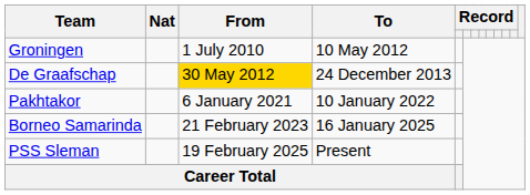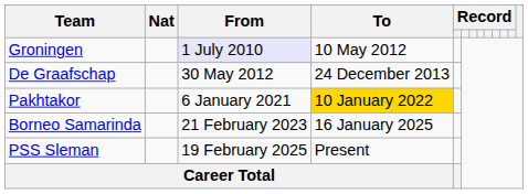Groningen | From: no background -> lavender background
De Graafschap | From: gold background -> no background
Pakhtakor | To: no background -> gold background
